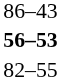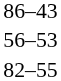56–53 | column 1: bold -> normal
